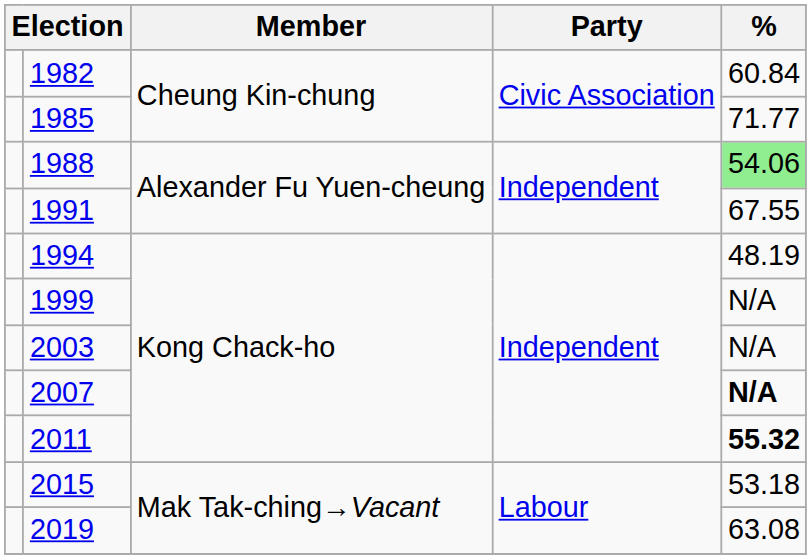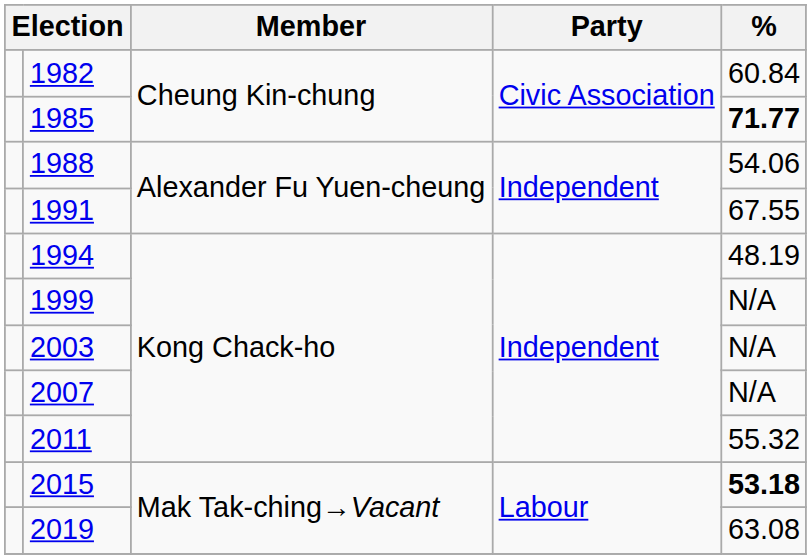1985 | %: normal -> bold
1988 | %: lightgreen background -> no background
2007 | %: bold -> normal
2011 | %: bold -> normal
2015 | %: normal -> bold
